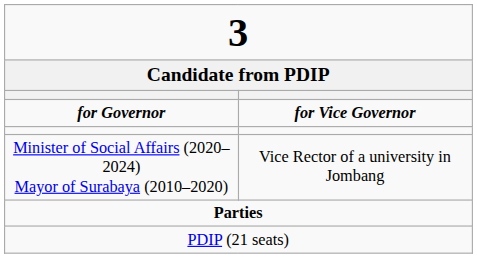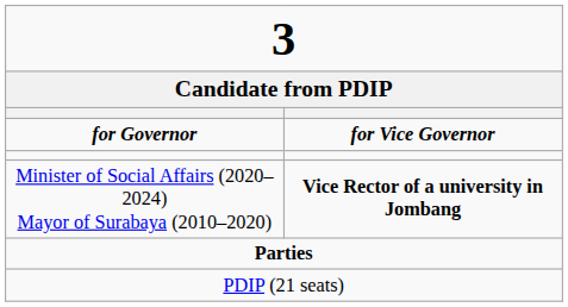row 6 | column 2: normal -> bold
